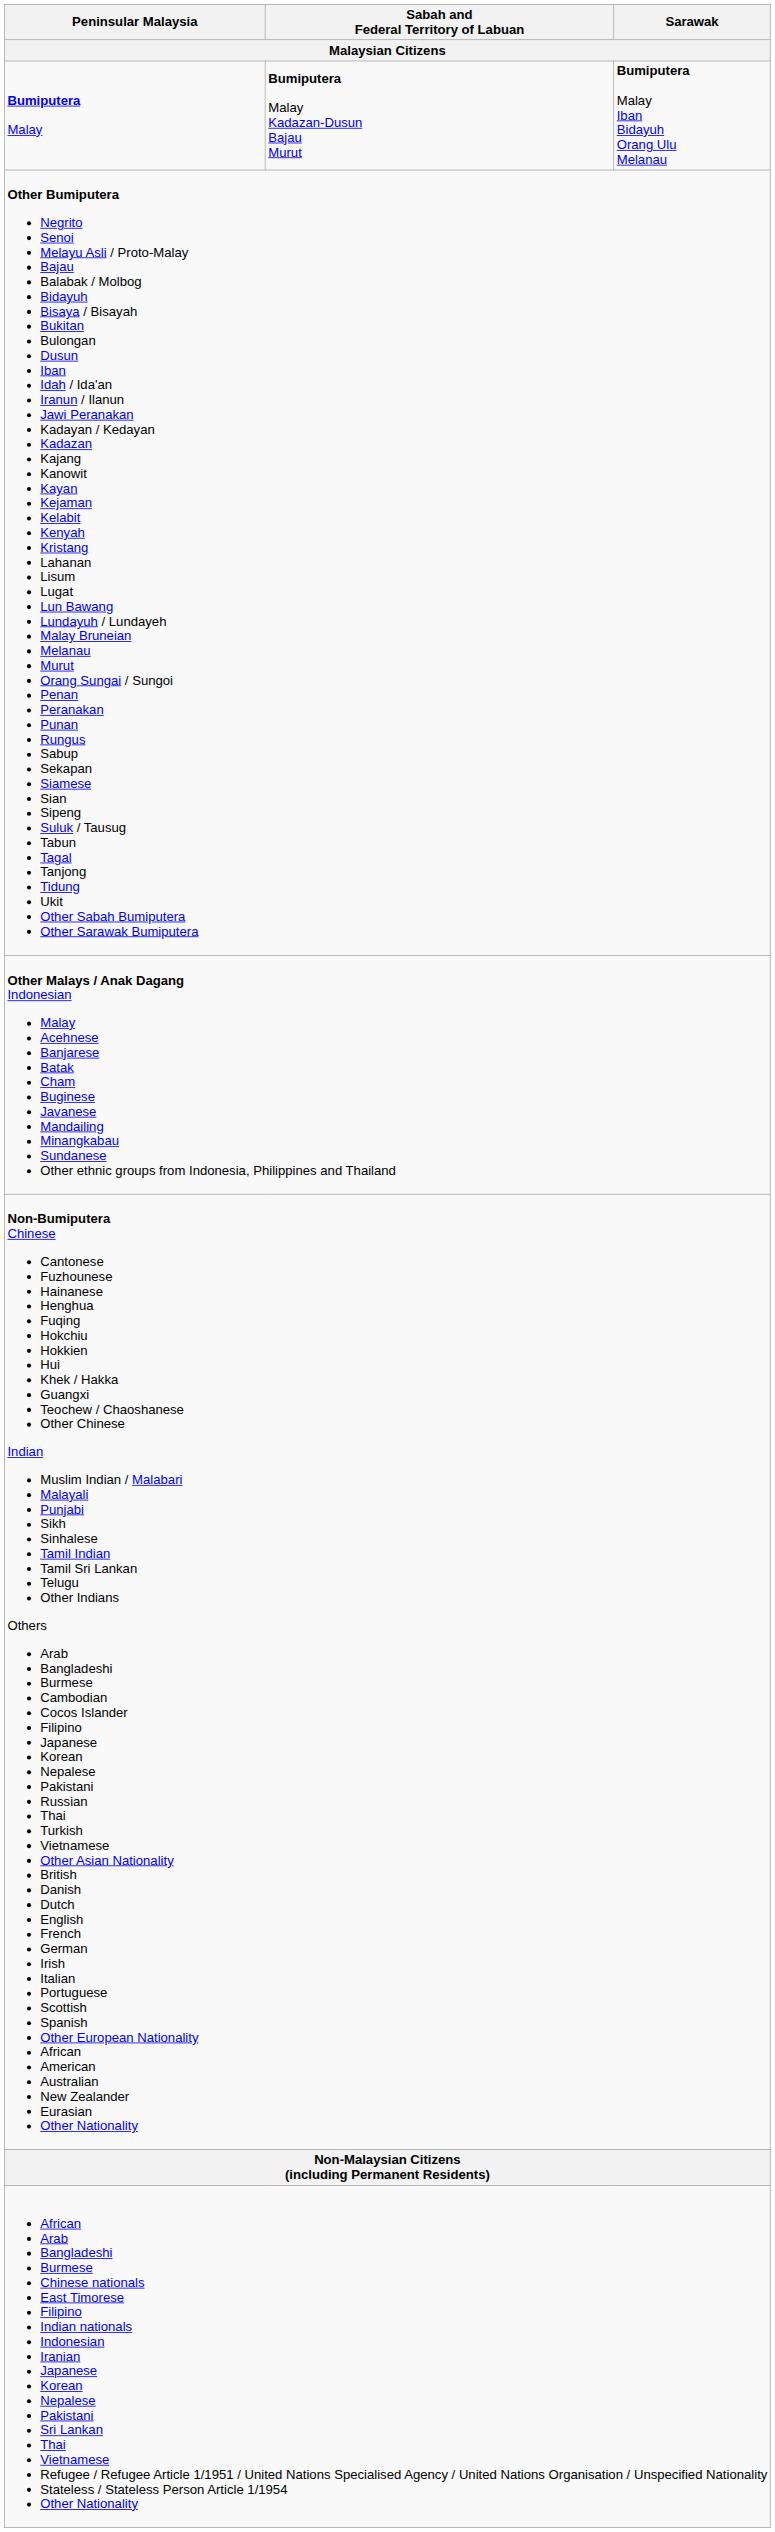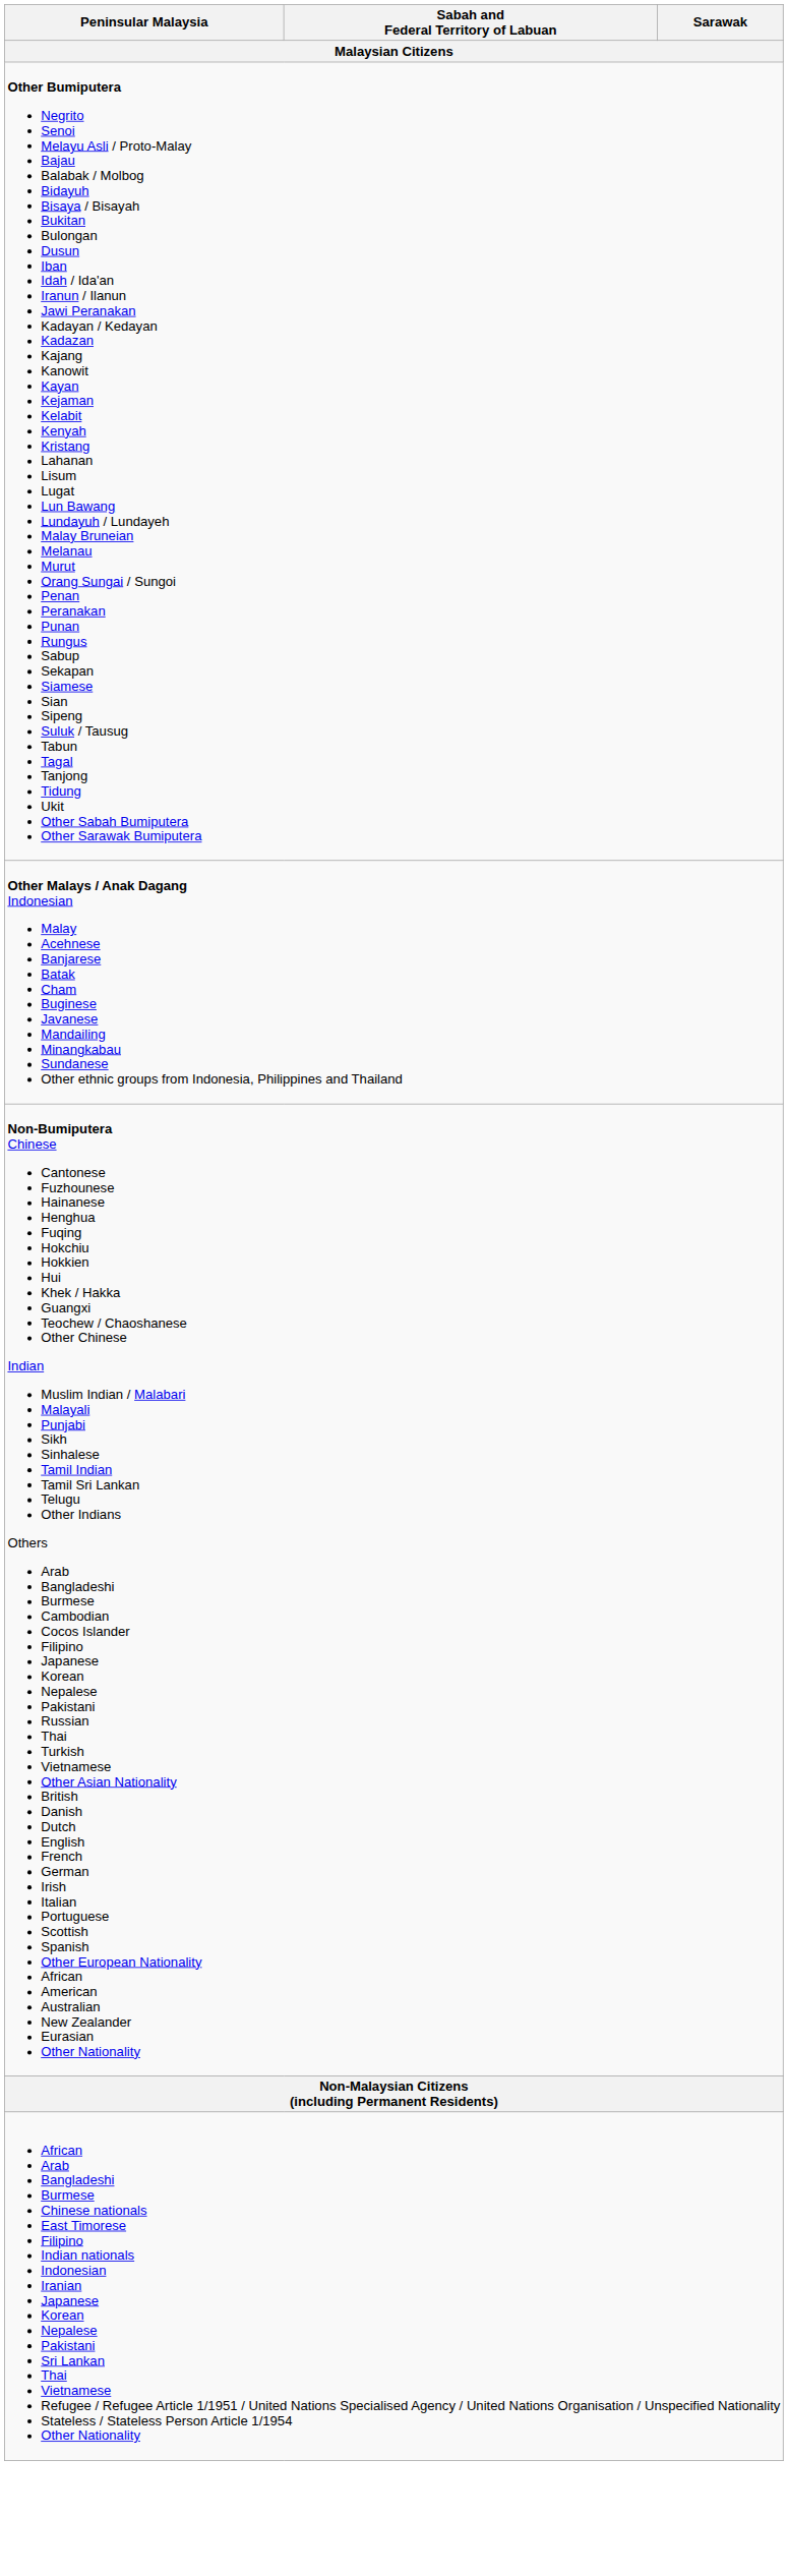- row: Bumiputera Malay | Bumiputera Malay Kadazan-Dusun Bajau Murut | Bumiputera Malay Iban Bidayuh Orang Ulu Melanau
